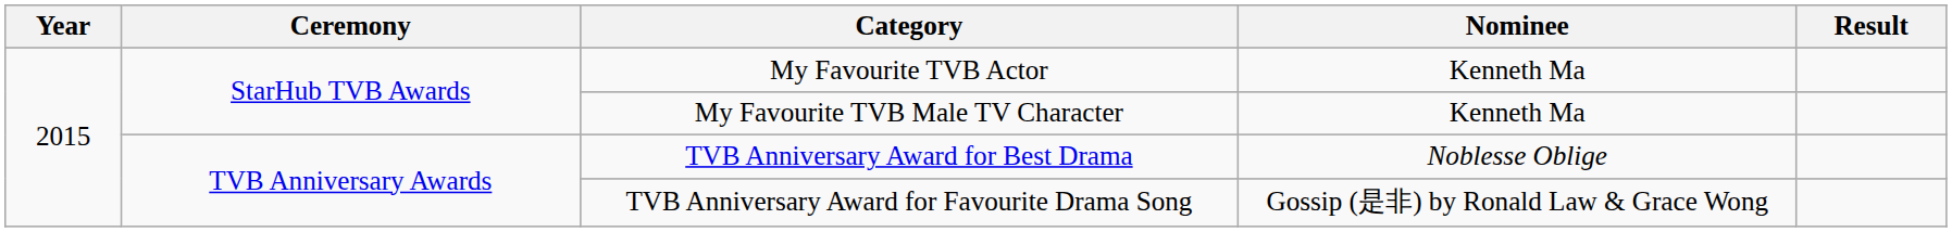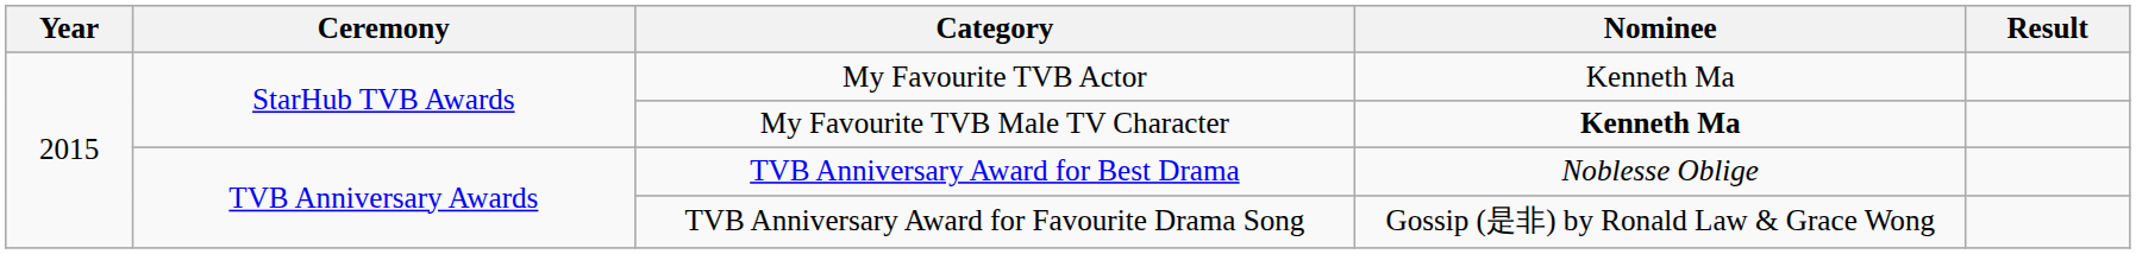My Favourite TVB Male TV Character | Nominee: normal -> bold
